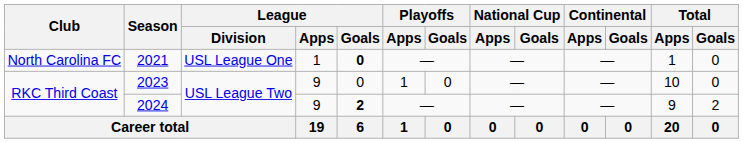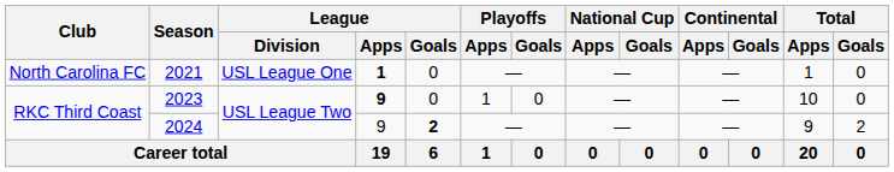2021 | League / Apps: normal -> bold
2021 | League / Goals: bold -> normal
2023 | League / Apps: normal -> bold
